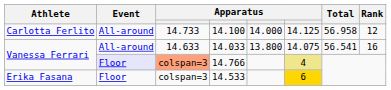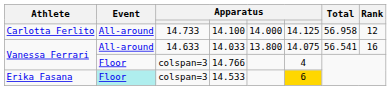14.766 | Event: lavender background -> no background
14.766 | column 3: lightsalmon background -> no background
14.766 | column 6: khaki background -> no background
14.533 | Event: no background -> paleturquoise background
